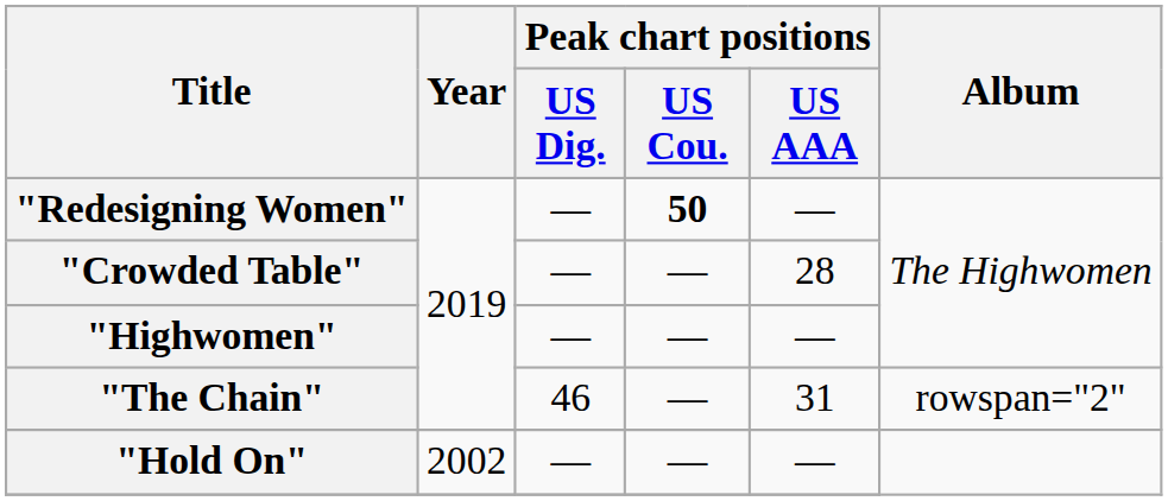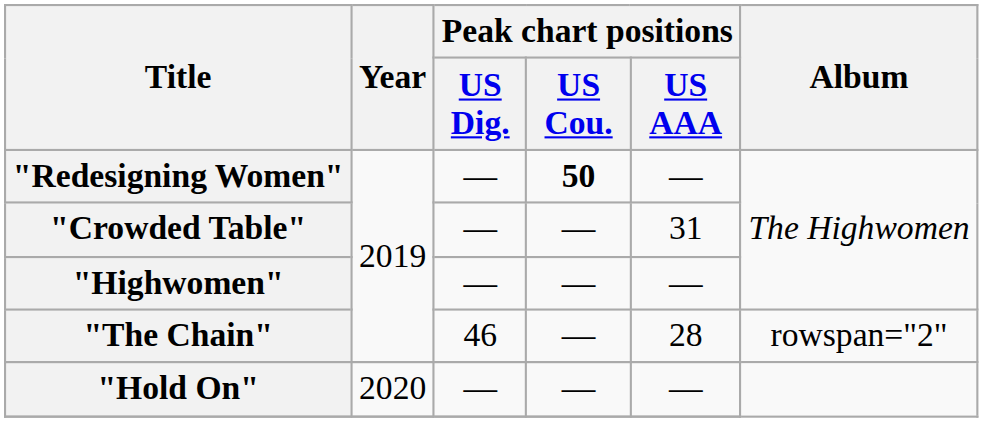"Crowded Table" | Peak chart positions / US AAA: 28 -> 31
"The Chain" | Peak chart positions / US AAA: 31 -> 28
"Hold On" | Year: 2002 -> 2020
